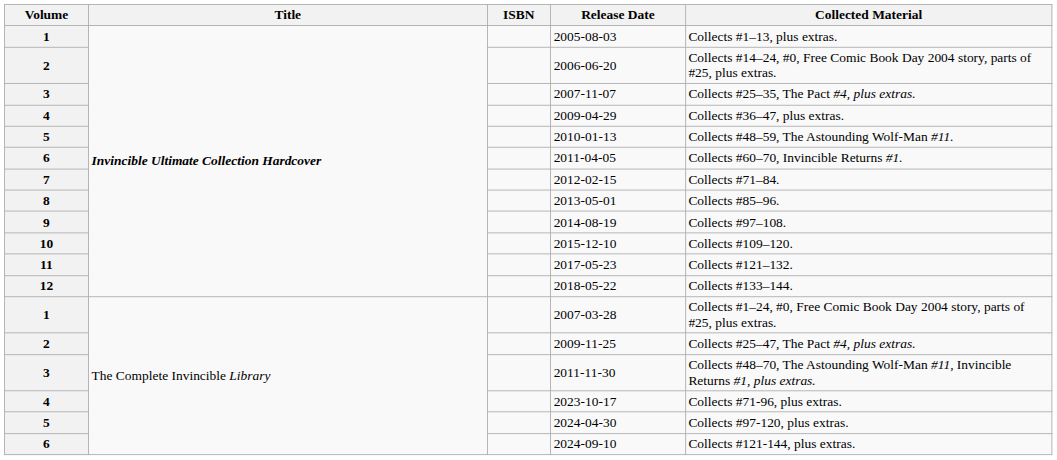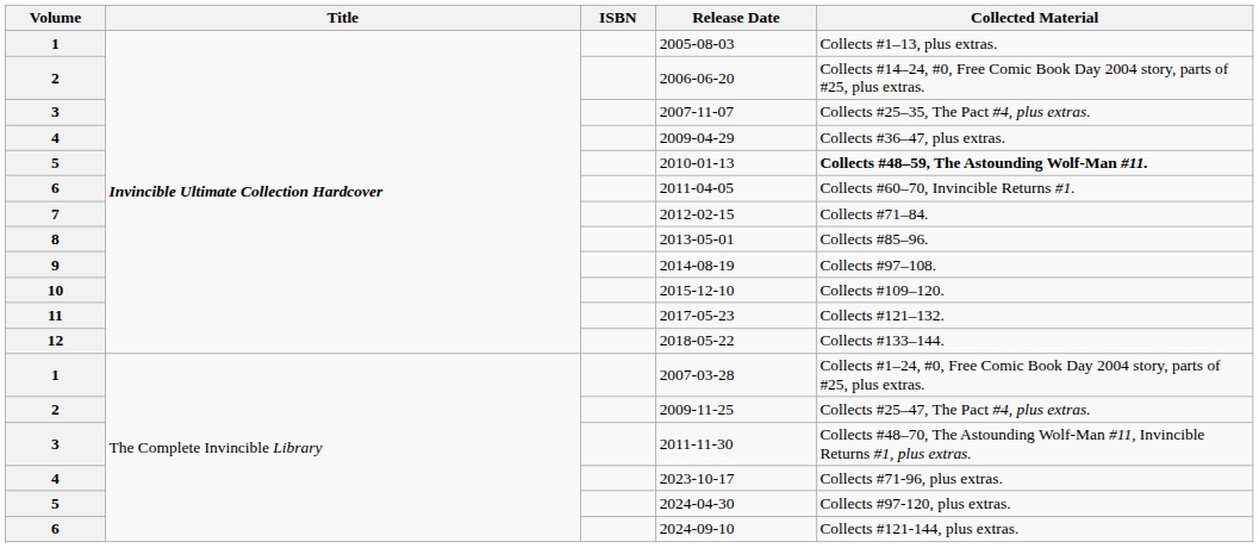2010-01-13 | Collected Material: normal -> bold
